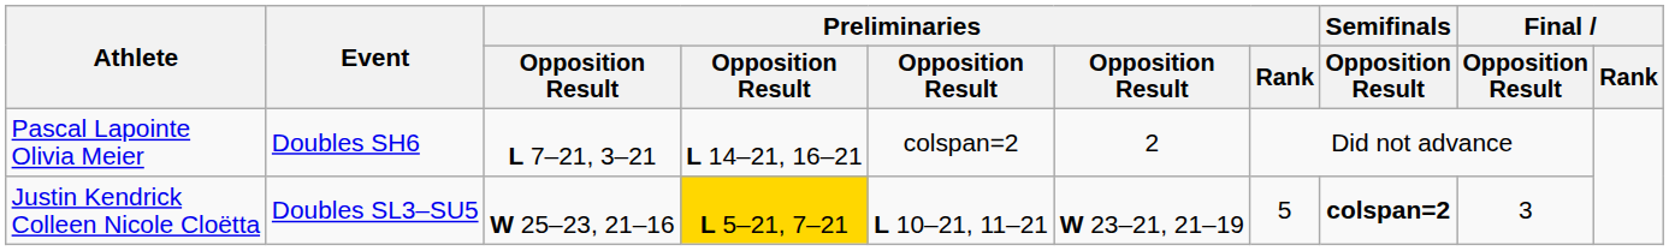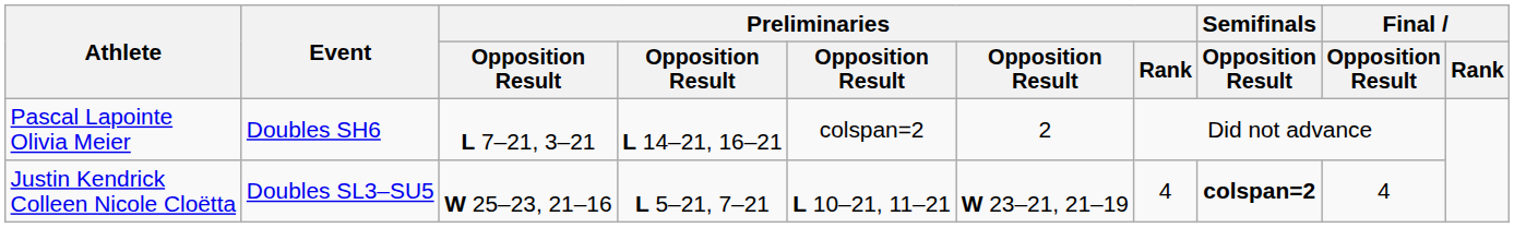Justin Kendrick Colleen Nicole Cloëtta | column 4: gold background -> no background
Justin Kendrick Colleen Nicole Cloëtta | Preliminaries / Rank: 5 -> 4
Justin Kendrick Colleen Nicole Cloëtta | Final / Opposition Result: 3 -> 4
